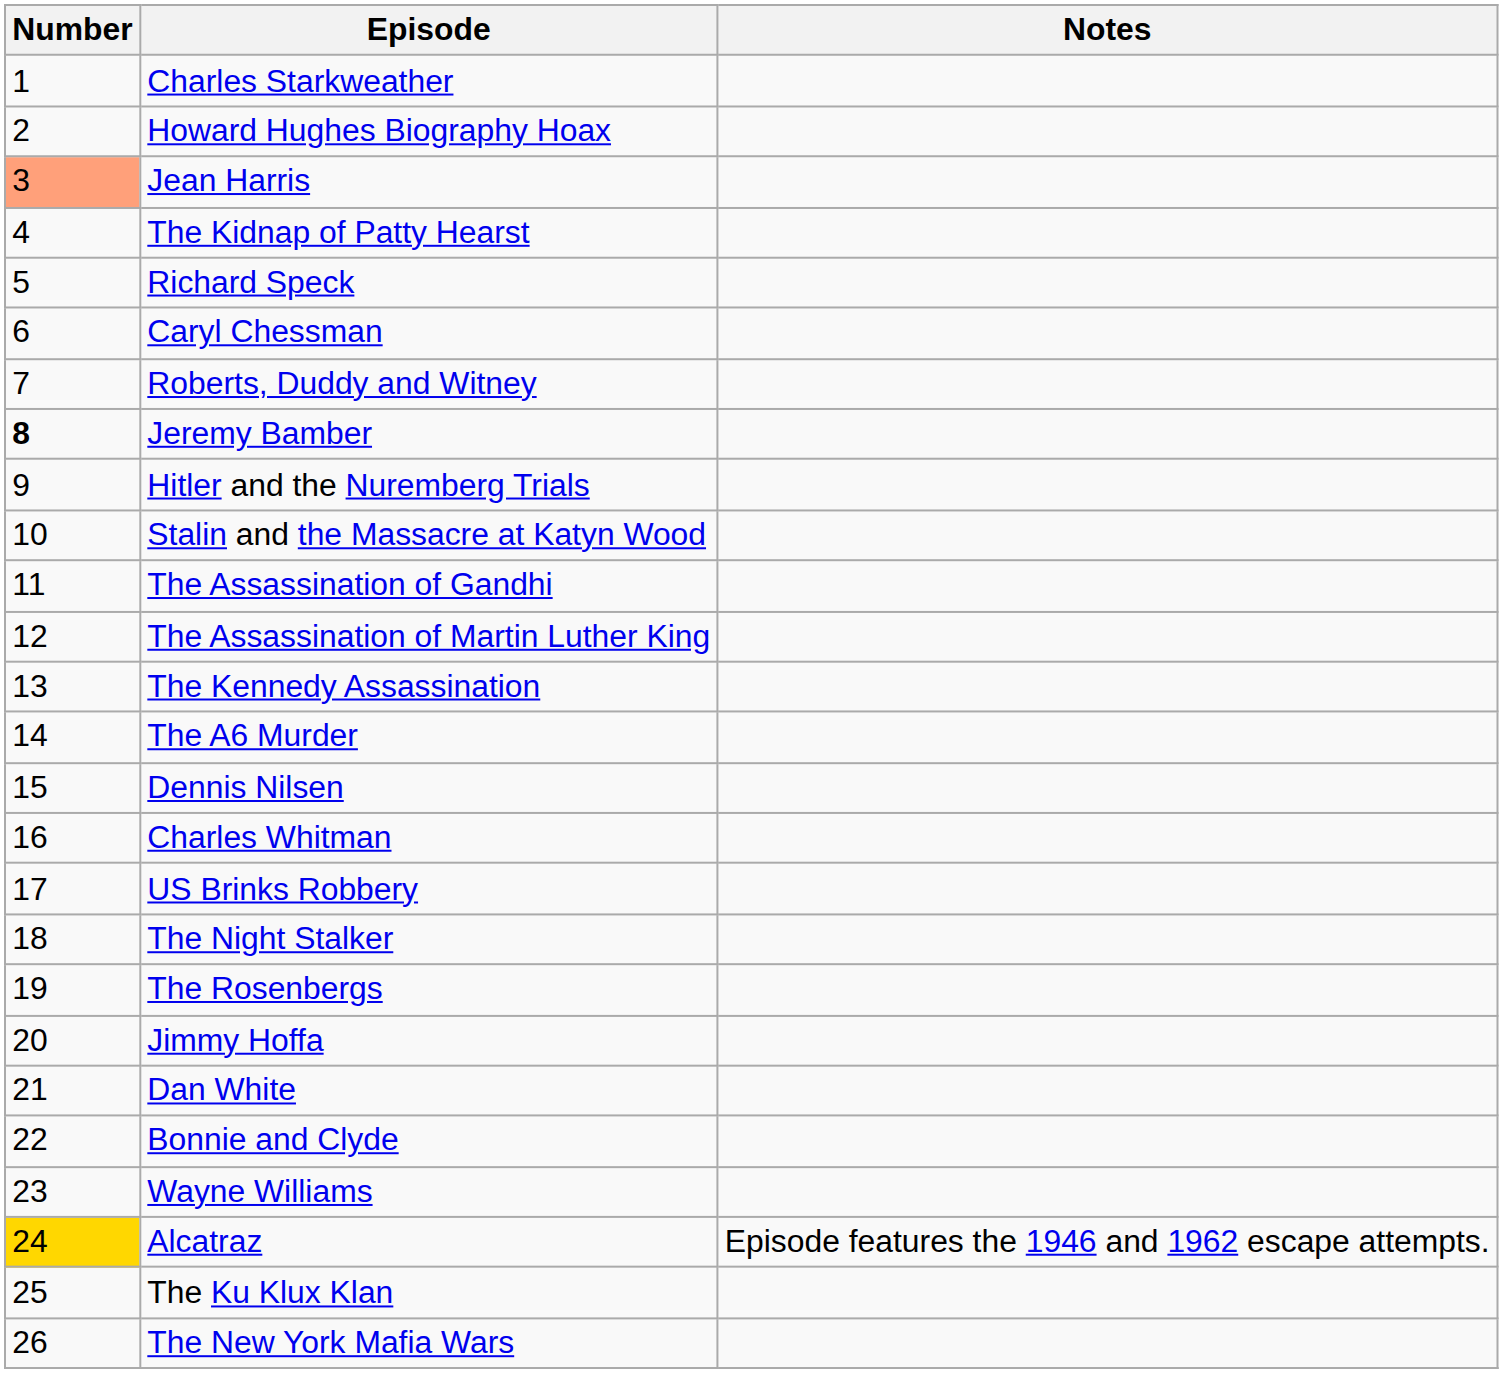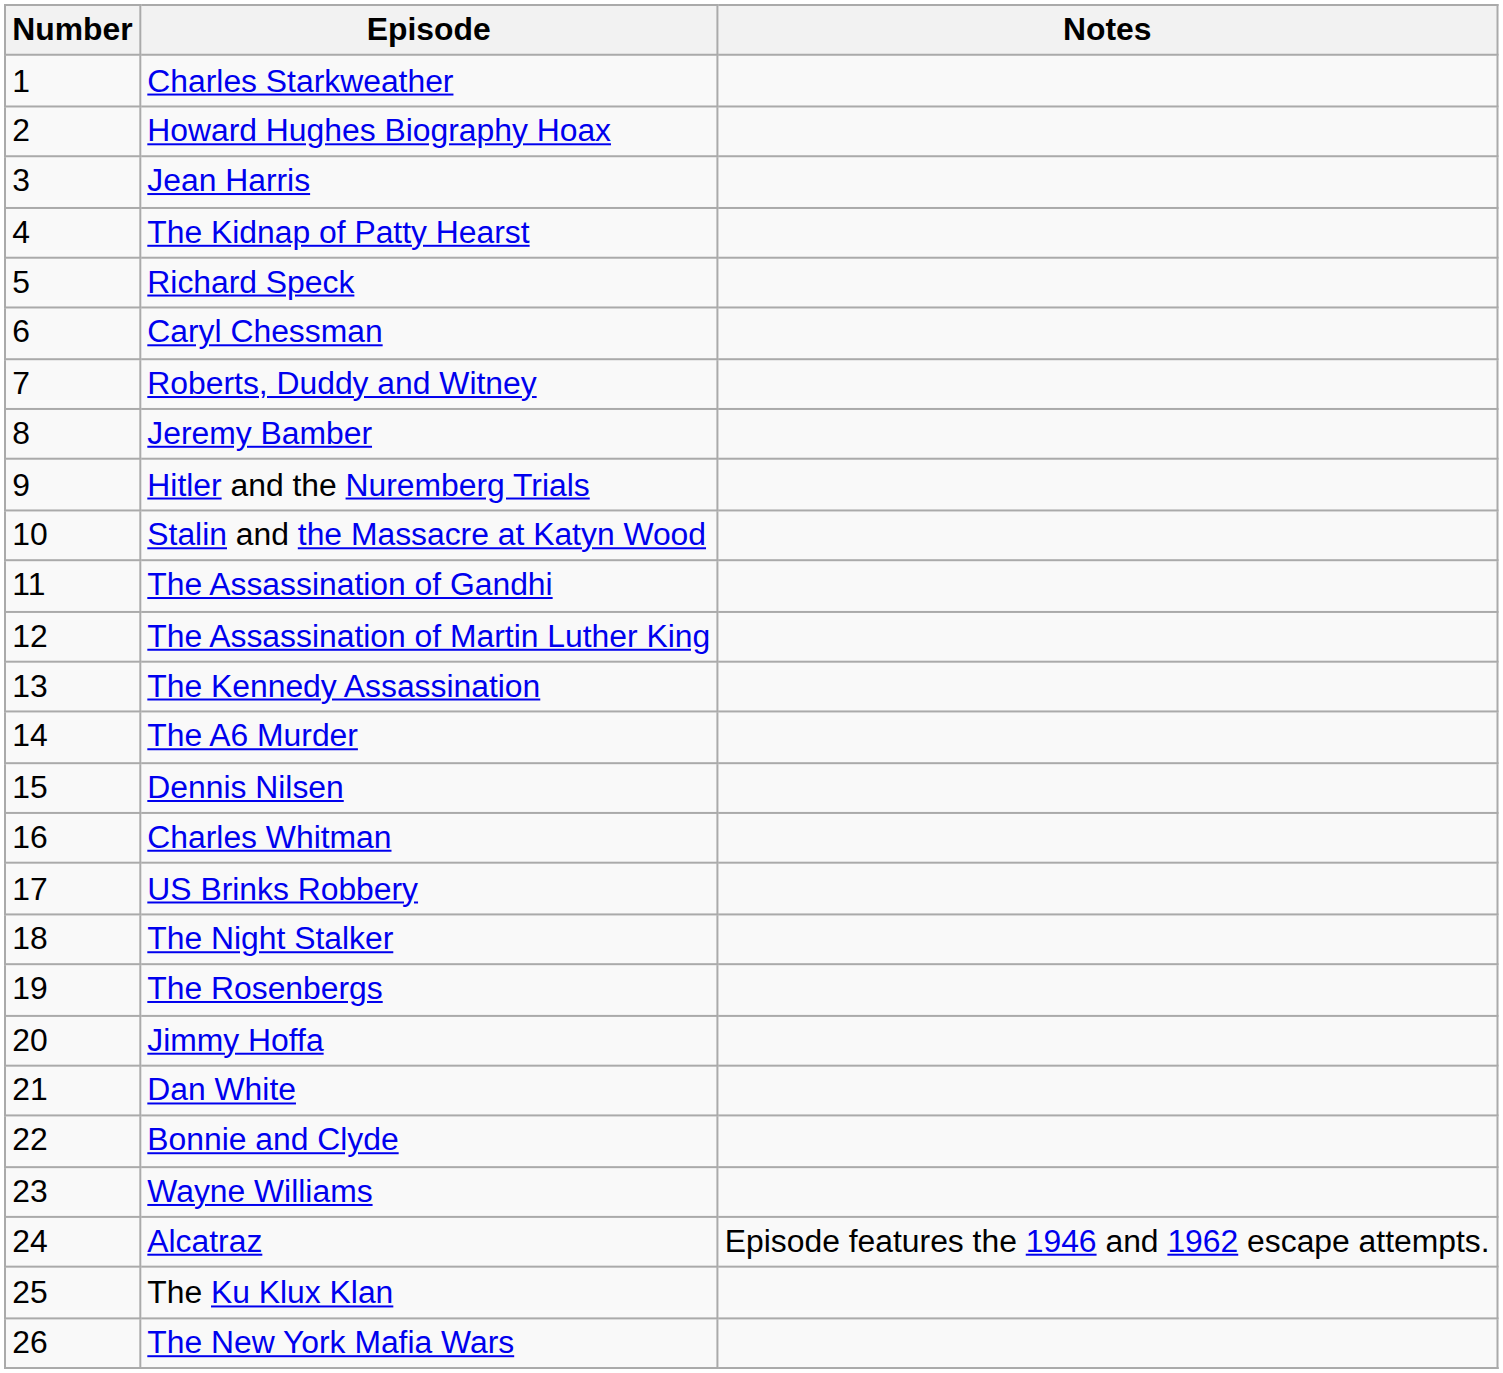Jean Harris | Number: lightsalmon background -> no background
Jeremy Bamber | Number: bold -> normal
Alcatraz | Number: gold background -> no background
